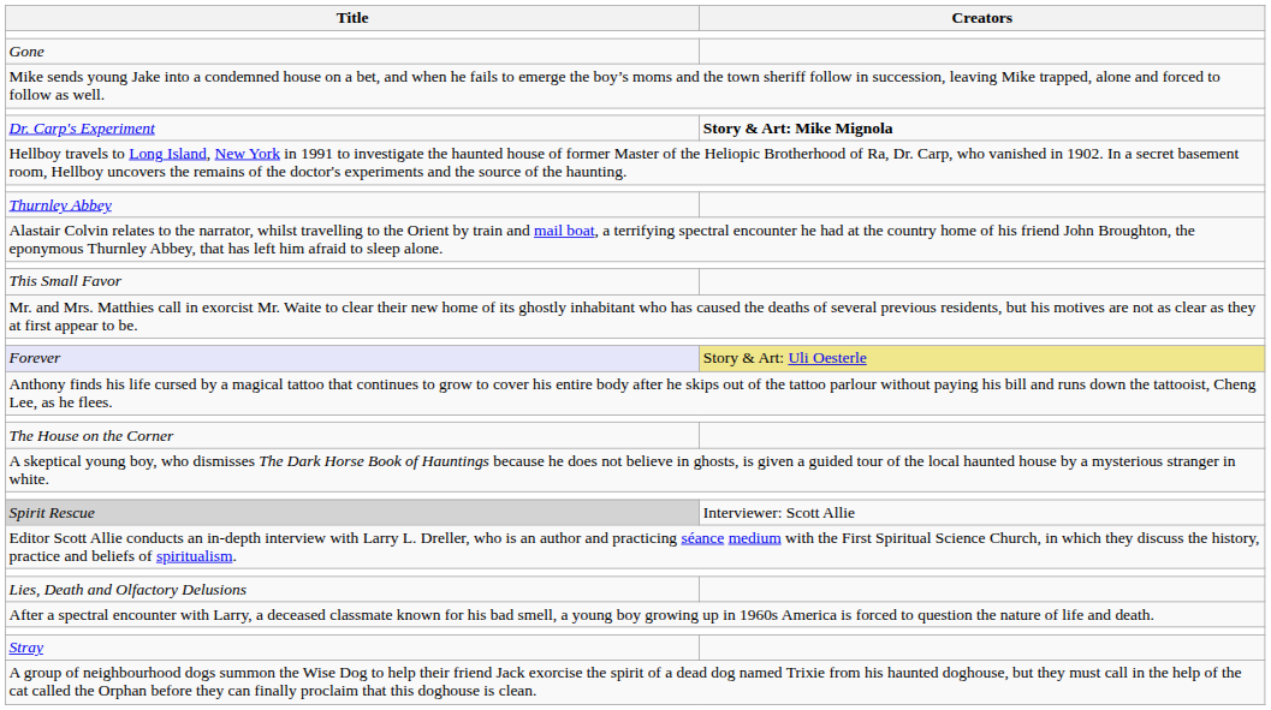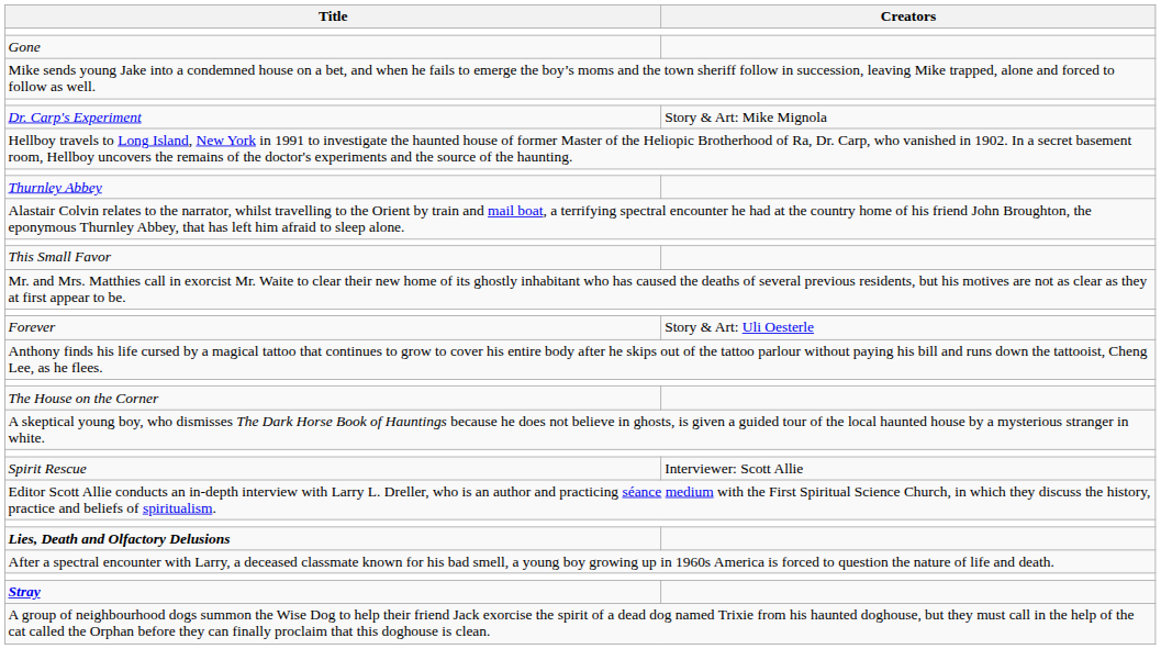Dr. Carp's Experiment | Creators: bold -> normal
Forever | Title: lavender background -> no background
Forever | Creators: khaki background -> no background
Spirit Rescue | Title: lightgrey background -> no background
Lies, Death and Olfactory Delusions | Title: normal -> bold
Stray | Title: normal -> bold
